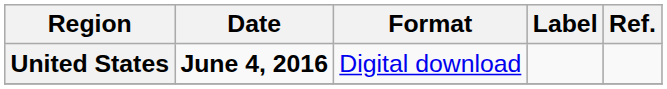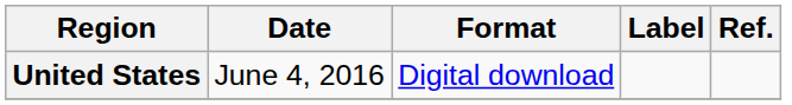United States | Date: bold -> normal
